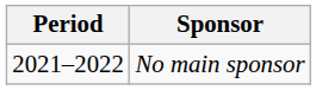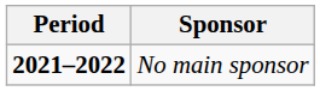No main sponsor | Period: normal -> bold
